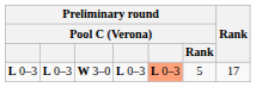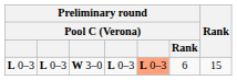row 4 | Preliminary round / Pool C (Verona) / Rank: 5 -> 6
row 4 | Rank: 17 -> 15
